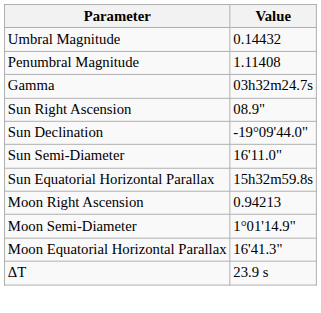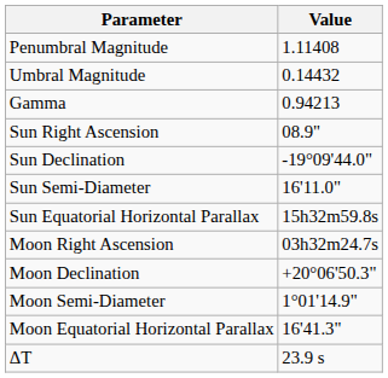rows swapped: Penumbral Magnitude <-> Umbral Magnitude
Gamma | Value: 03h32m24.7s -> 0.94213
Moon Right Ascension | Value: 0.94213 -> 03h32m24.7s
+ row: Moon Declination | +20°06'50.3"
